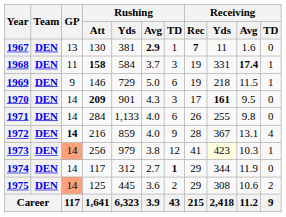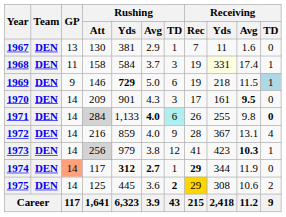1967 | Rushing / Avg: bold -> normal
1967 | Receiving / Rec: bold -> normal
1968 | Rushing / Att: bold -> normal
1968 | Receiving / Yds: no background -> lightyellow background
1968 | Receiving / Avg: bold -> normal
1969 | Rushing / Yds: normal -> bold
1969 | Receiving / TD: no background -> lightblue background
1970 | Rushing / Att: bold -> normal
1970 | Receiving / Yds: bold -> normal
1970 | Receiving / Avg: normal -> bold
1971 | Rushing / Att: no background -> lightgrey background
1971 | Rushing / Avg: normal -> bold
1971 | Rushing / TD: no background -> paleturquoise background
1971 | Receiving / TD: normal -> bold
1972 | GP: bold -> normal
1973 | GP: lightsalmon background -> no background
1973 | Rushing / Att: no background -> lightgrey background
1973 | Receiving / Yds: lightyellow background -> no background
1973 | Receiving / Avg: normal -> bold
1974 | GP: no background -> lightsalmon background
1974 | Rushing / Yds: normal -> bold
1974 | Rushing / Avg: normal -> bold
1974 | Rushing / TD: bold -> normal
1974 | Receiving / Rec: normal -> bold
1975 | GP: lightsalmon background -> no background
1975 | Rushing / TD: normal -> bold
1975 | Receiving / Rec: no background -> gold background
